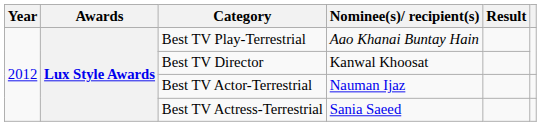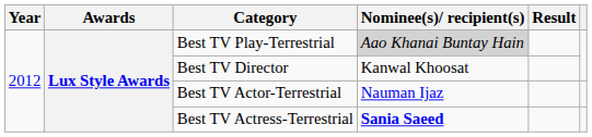Best TV Play-Terrestrial | Nominee(s)/ recipient(s): no background -> lightgrey background
Best TV Actress-Terrestrial | Nominee(s)/ recipient(s): normal -> bold
